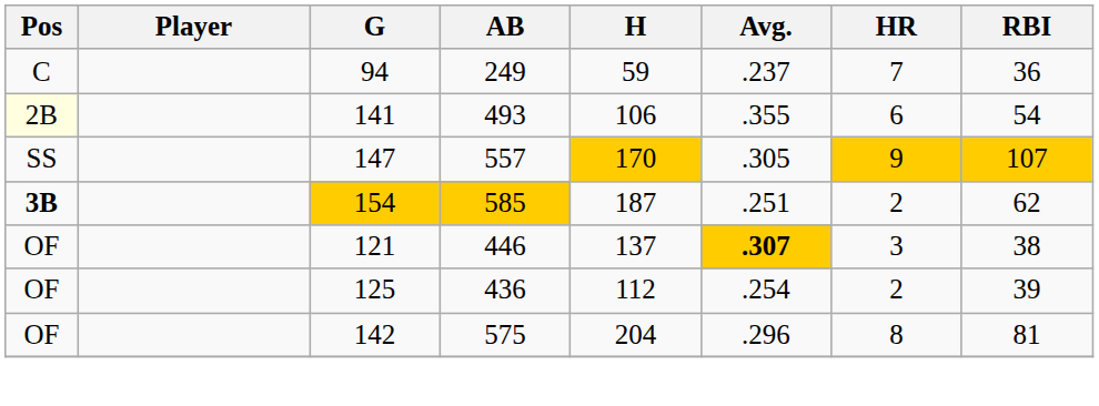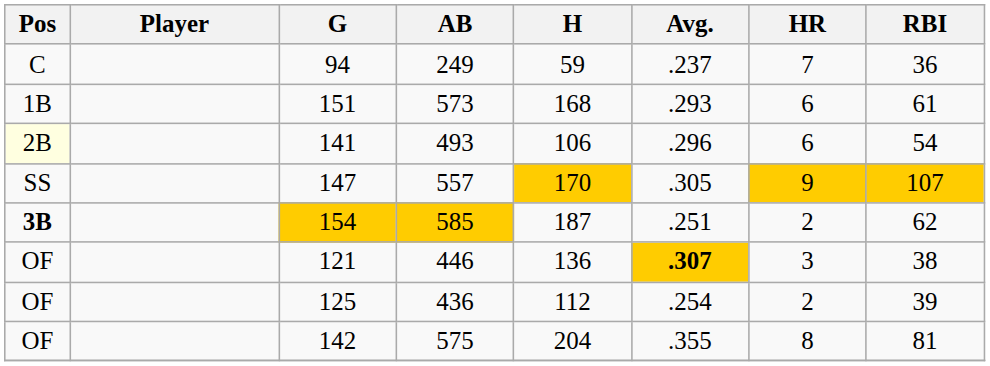+ row: 1B | 151 | 573 | 168 | .293 | 6 | 61
141 | Avg.: .355 -> .296
121 | H: 137 -> 136
142 | Avg.: .296 -> .355
